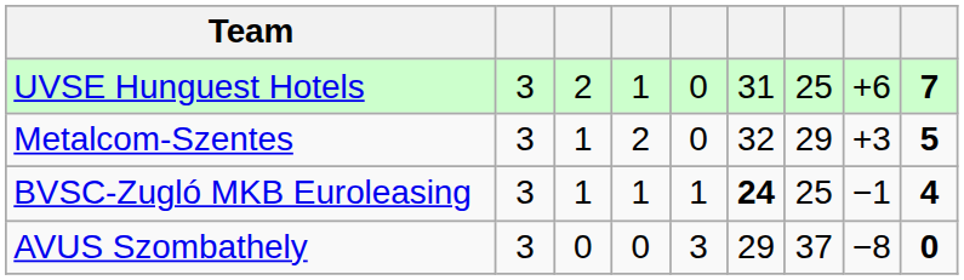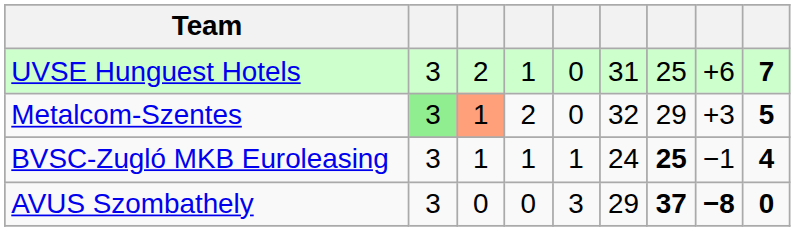Metalcom-Szentes | column 2: no background -> lightgreen background
Metalcom-Szentes | column 3: no background -> lightsalmon background
BVSC-Zugló MKB Euroleasing | column 6: bold -> normal
BVSC-Zugló MKB Euroleasing | column 7: normal -> bold
AVUS Szombathely | column 7: normal -> bold
AVUS Szombathely | column 8: normal -> bold
